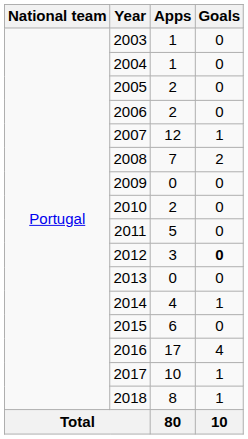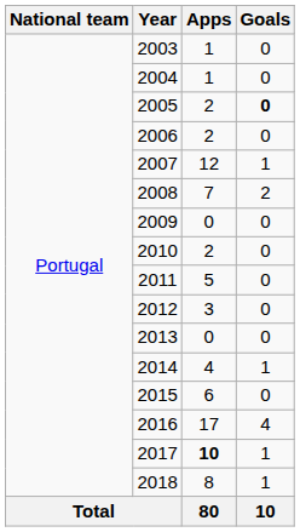2005 | Goals: normal -> bold
2012 | Goals: bold -> normal
2017 | Apps: normal -> bold
